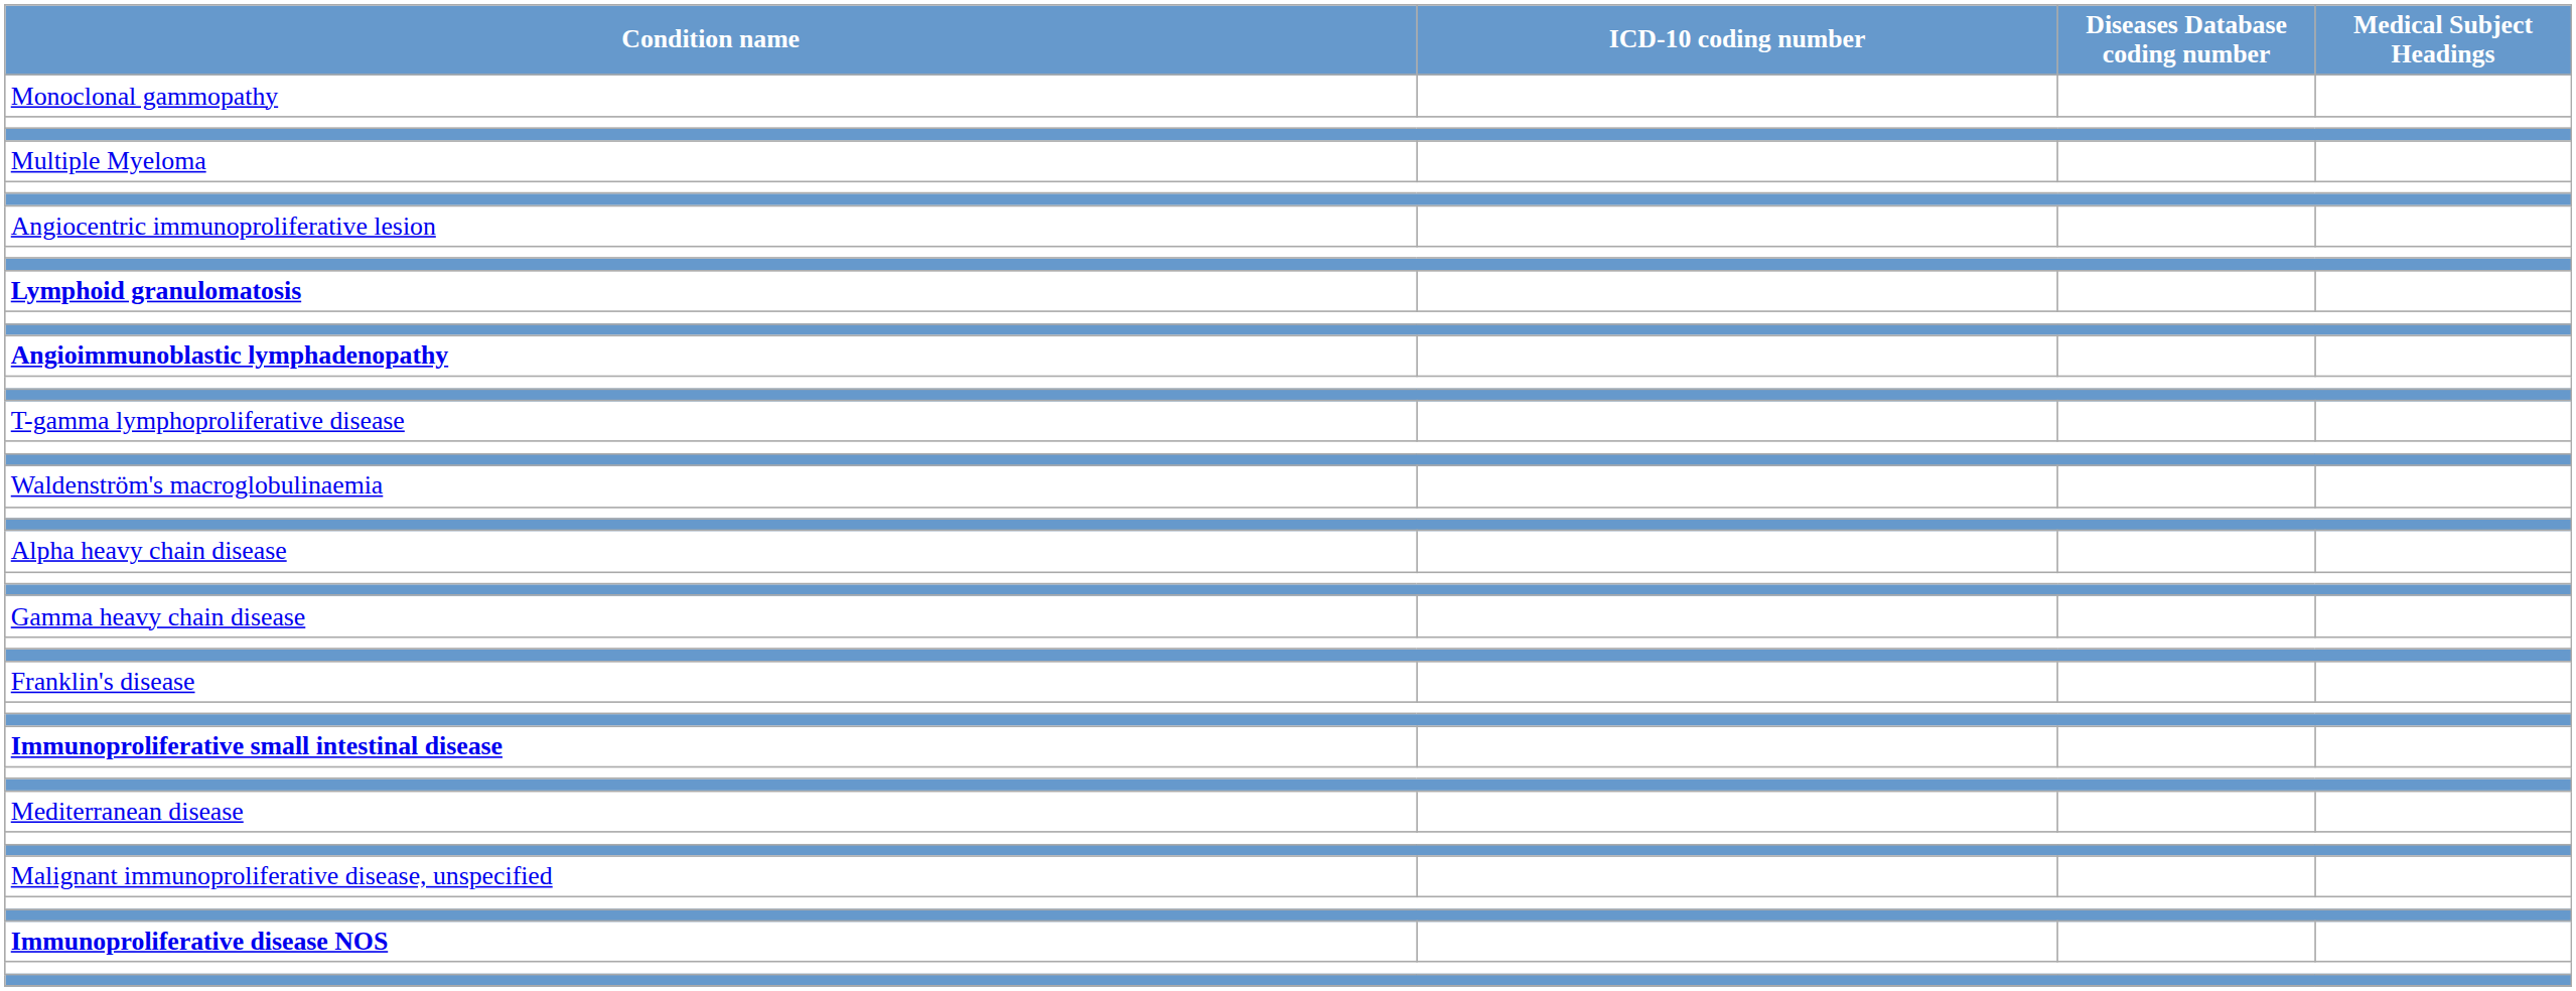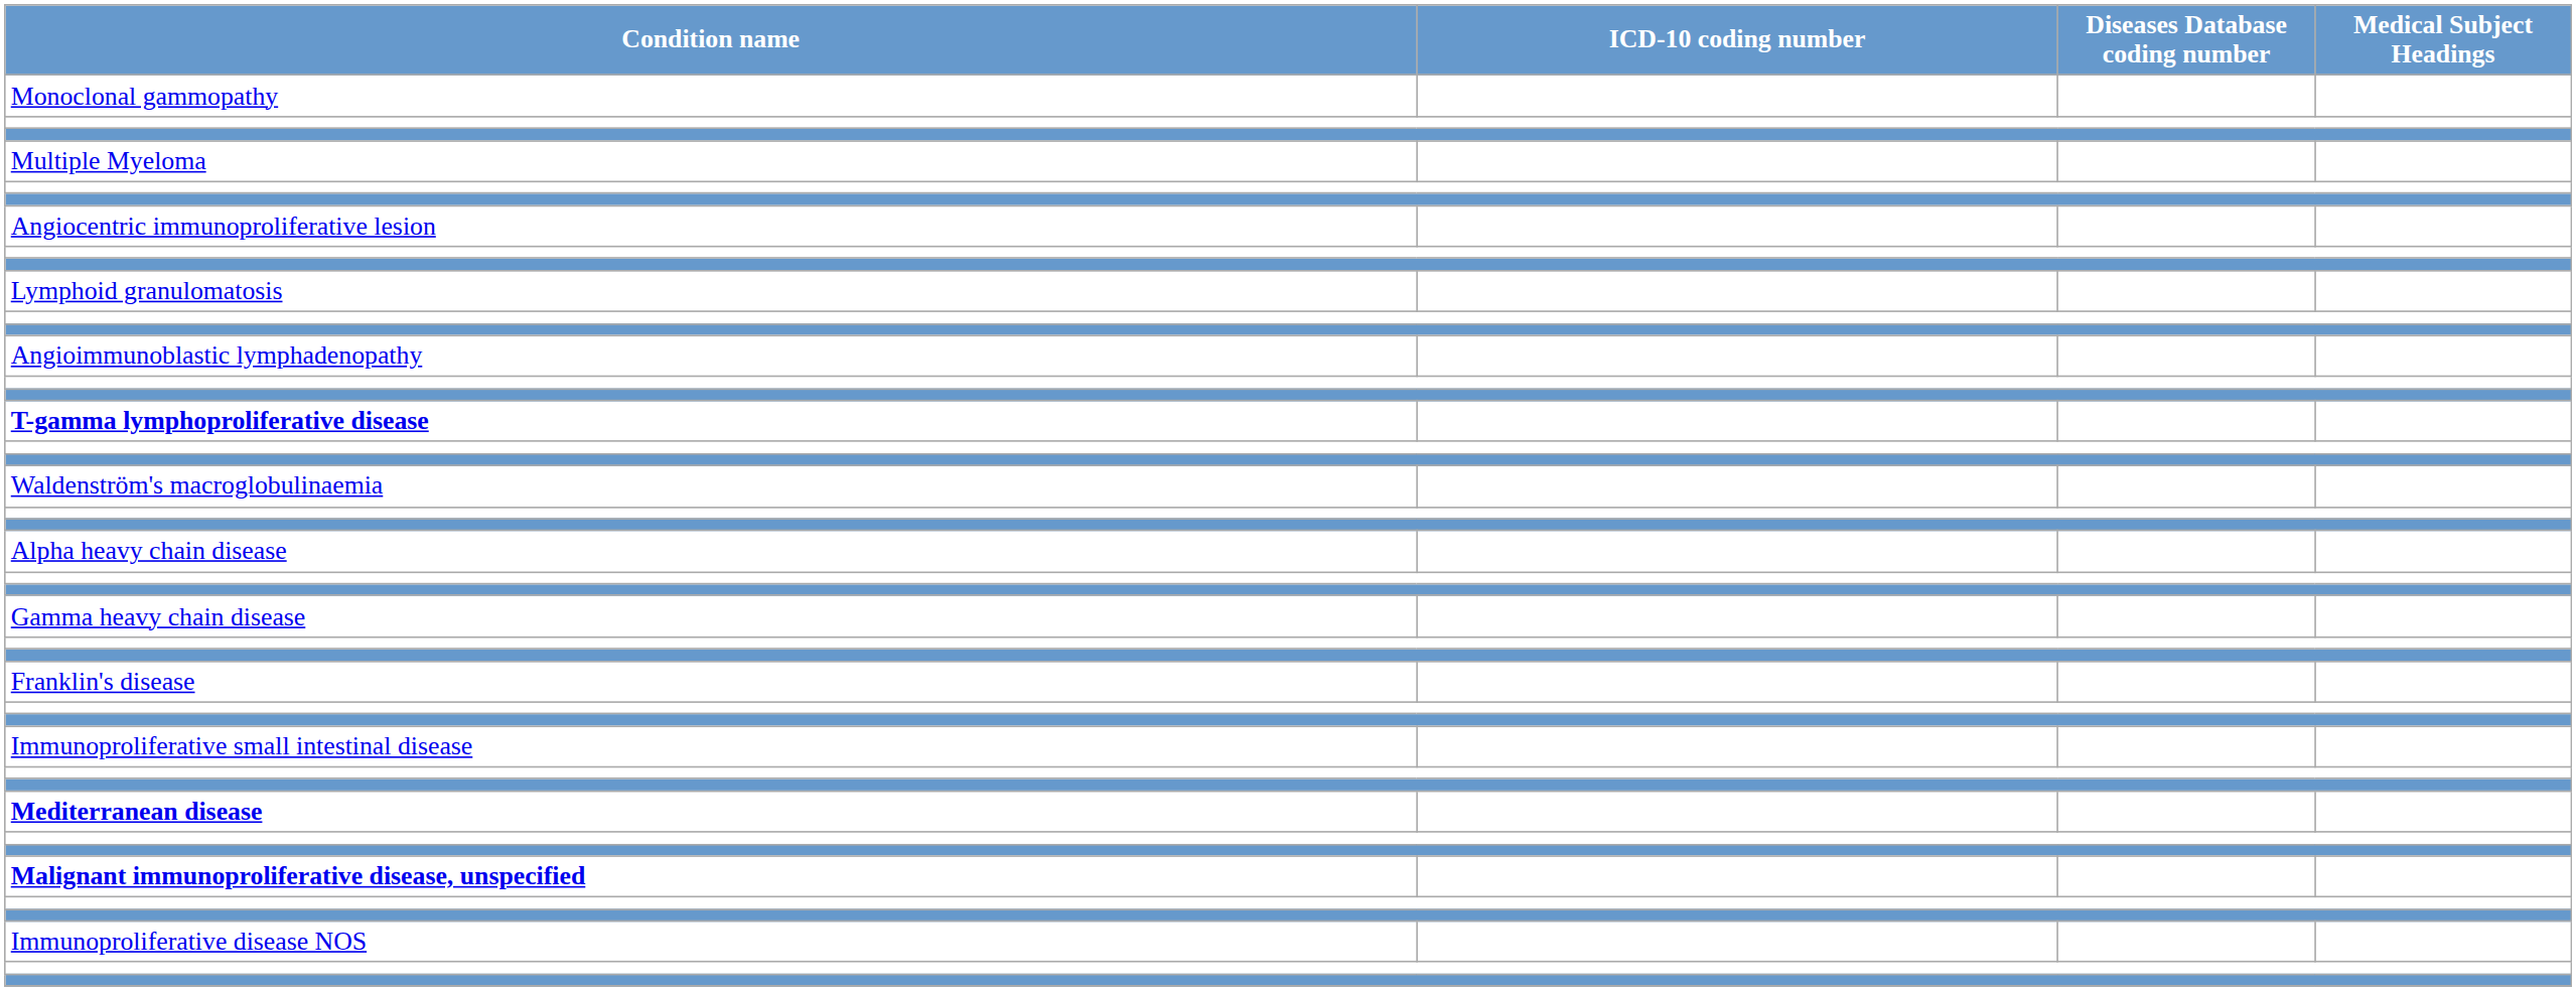Lymphoid granulomatosis | Condition name: bold -> normal
Angioimmunoblastic lymphadenopathy | Condition name: bold -> normal
T-gamma lymphoproliferative disease | Condition name: normal -> bold
Immunoproliferative small intestinal disease | Condition name: bold -> normal
Mediterranean disease | Condition name: normal -> bold
Malignant immunoproliferative disease, unspecified | Condition name: normal -> bold
Immunoproliferative disease NOS | Condition name: bold -> normal
